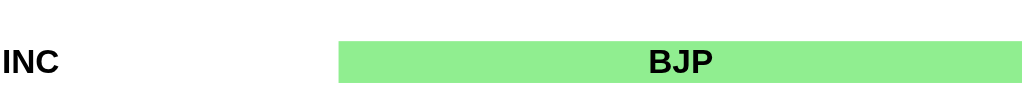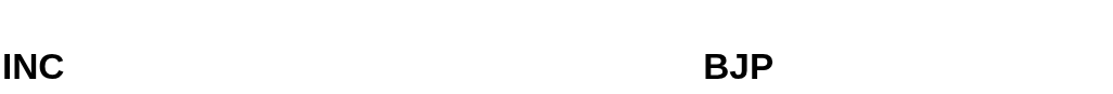INC | column 2: lightgreen background -> no background
